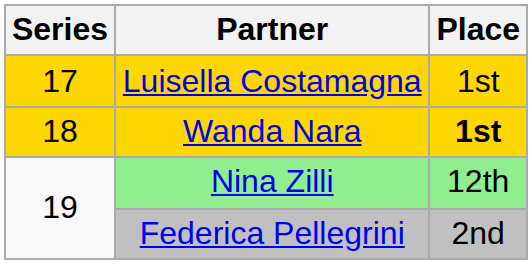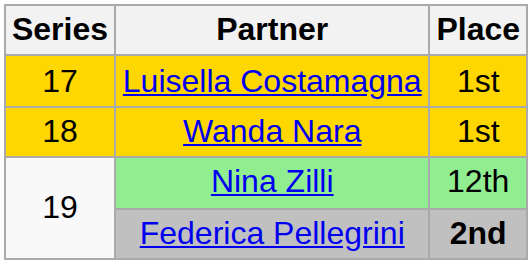Wanda Nara | Place: bold -> normal
Federica Pellegrini | Place: normal -> bold
